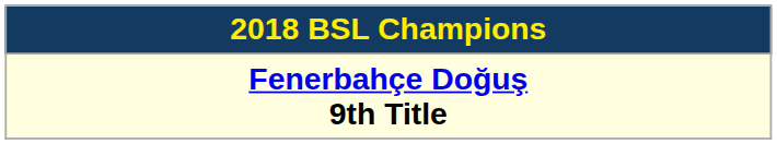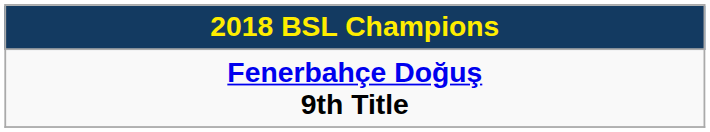row 2 | column 1: lightyellow background -> no background
